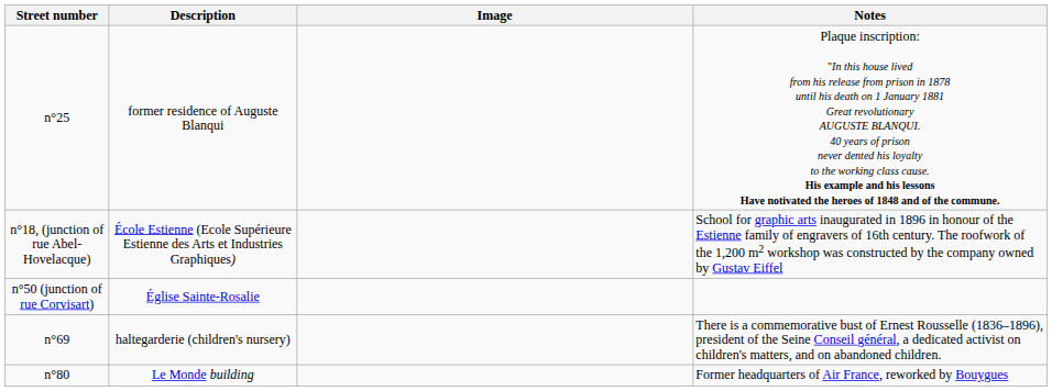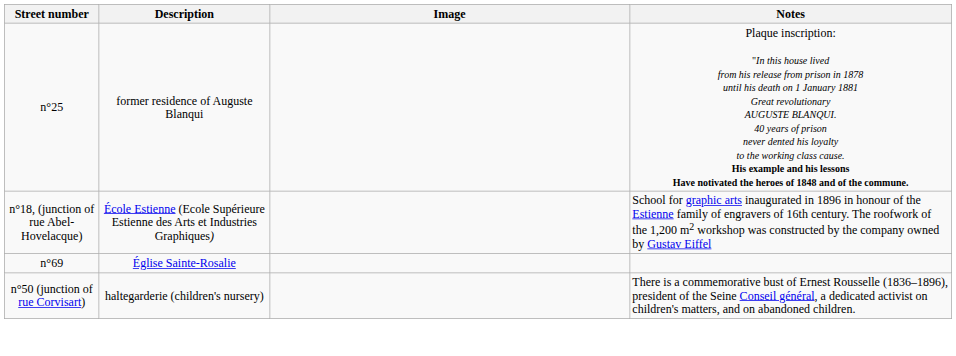Église Sainte-Rosalie | Street number: n°50 (junction of rue Corvisart) -> n°69
haltegarderie (children's nursery) | Street number: n°69 -> n°50 (junction of rue Corvisart)
- row: n°80 | Le Monde building | Former headquarters of Air France, reworked by Bouygues
